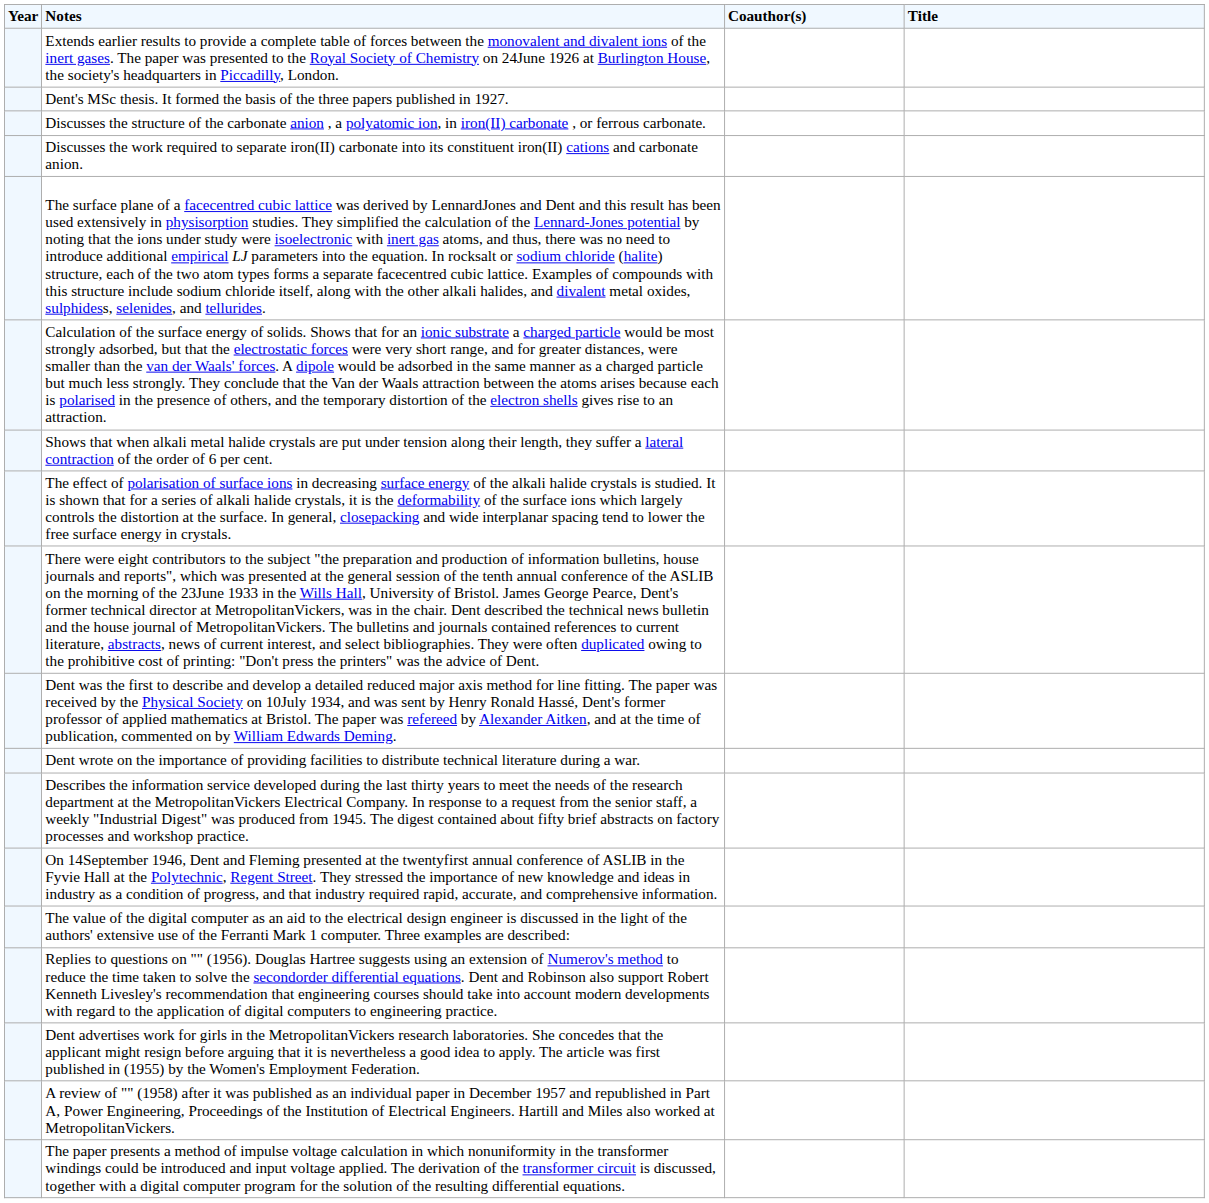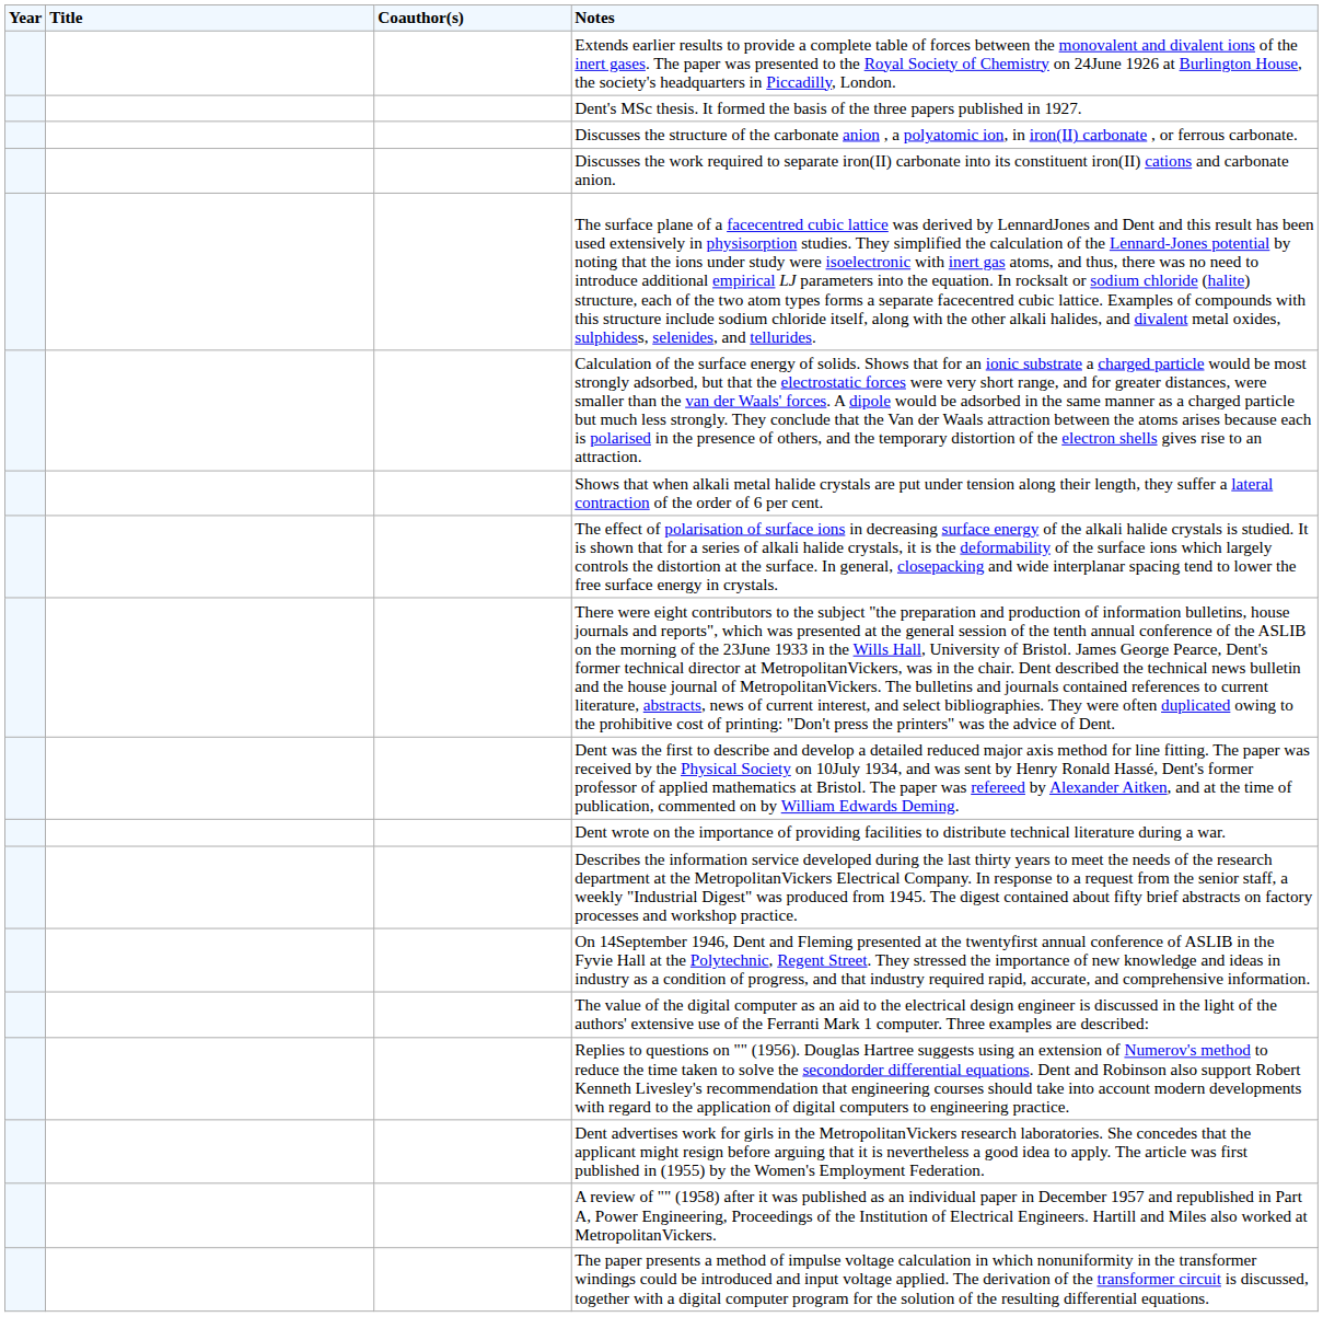columns swapped: Title <-> Notes
